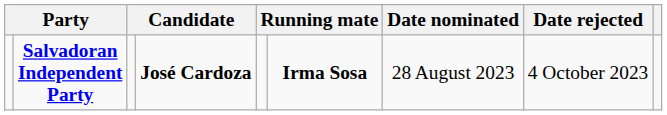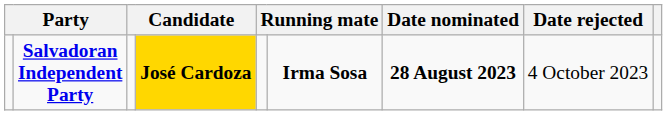Salvadoran Independent Party | column 4: no background -> gold background
Salvadoran Independent Party | Date nominated: normal -> bold
